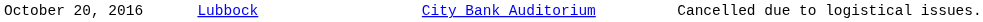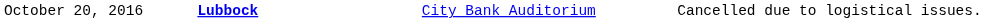October 20, 2016 | column 2: normal -> bold
